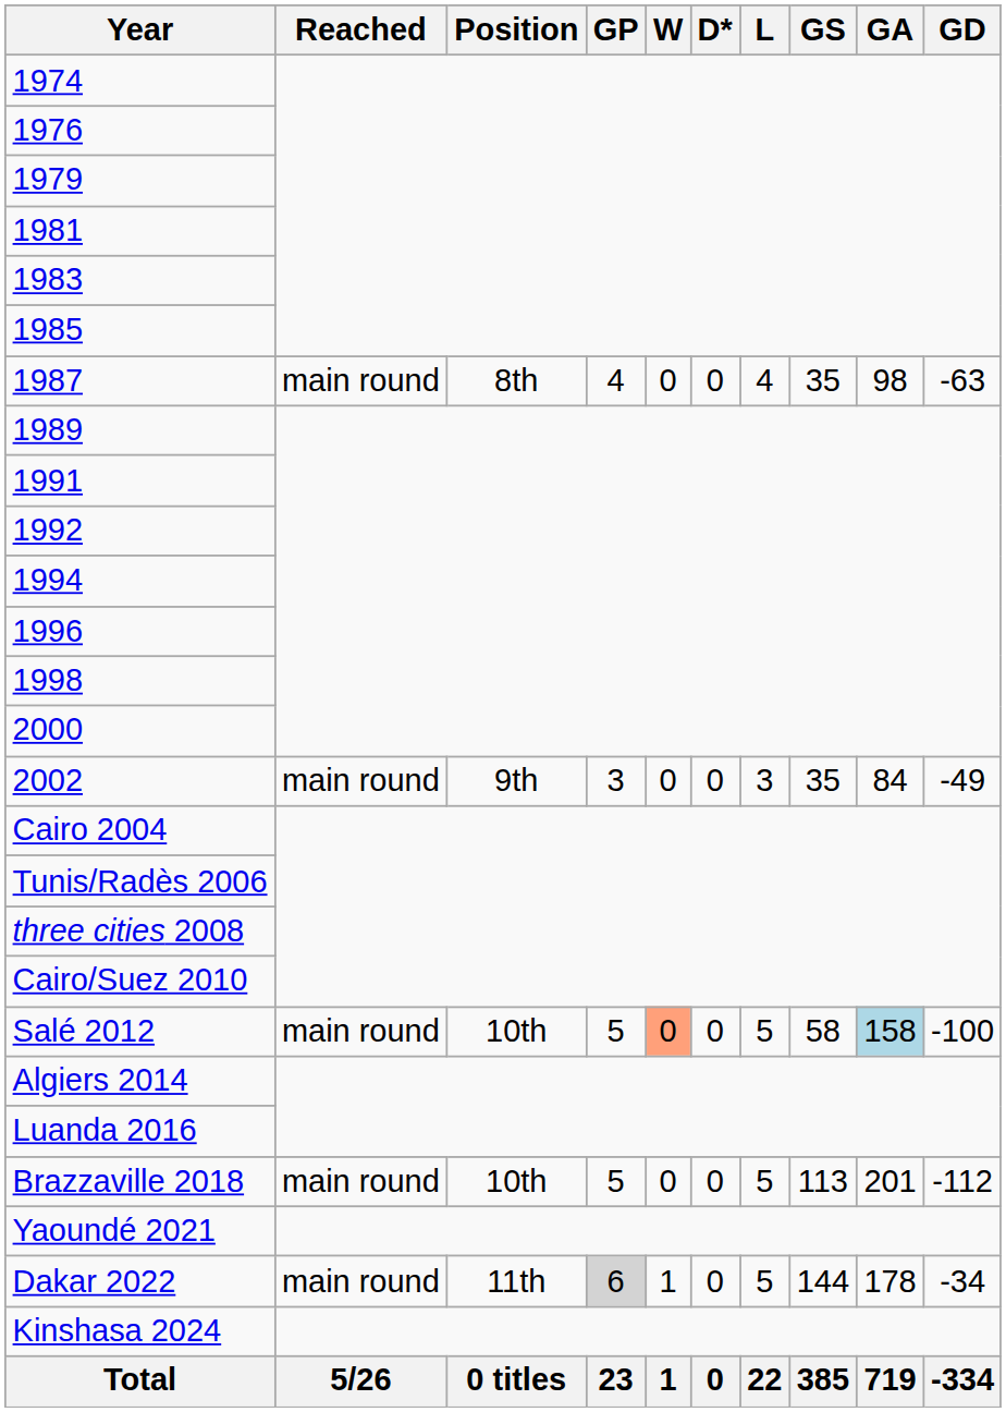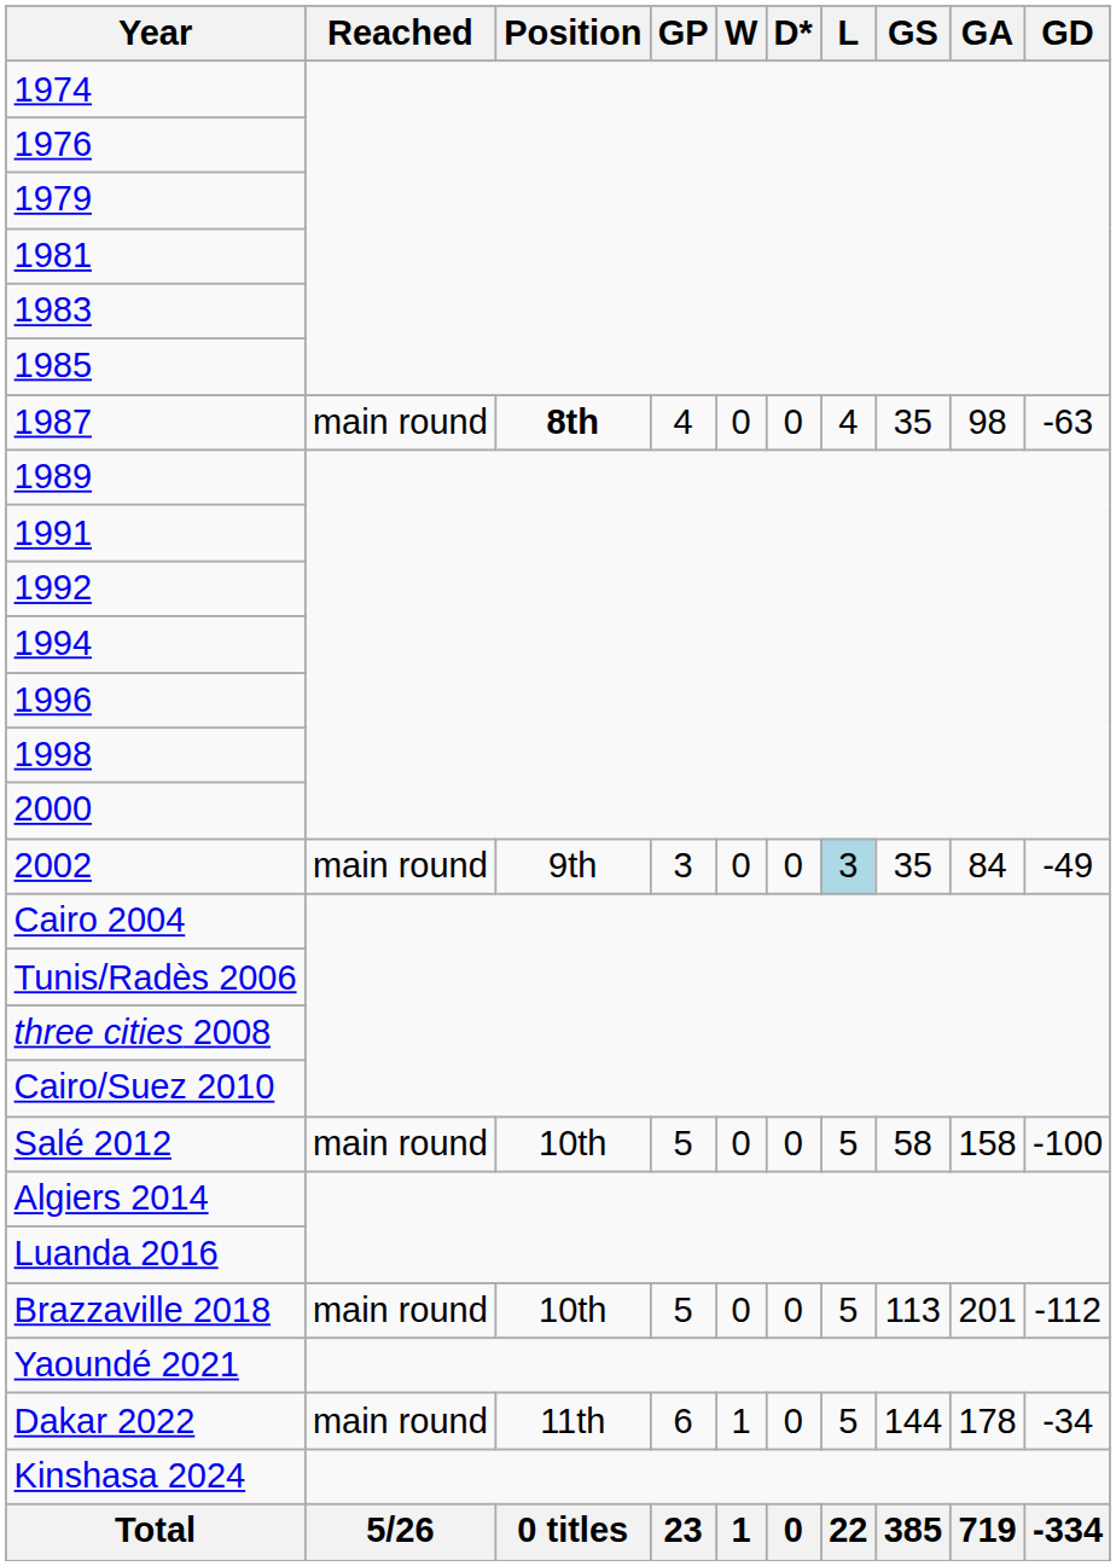1987 | Position: normal -> bold
2002 | L: no background -> lightblue background
Salé 2012 | W: lightsalmon background -> no background
Salé 2012 | GA: lightblue background -> no background
Dakar 2022 | GP: lightgrey background -> no background
